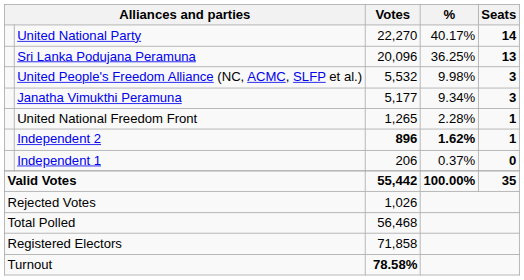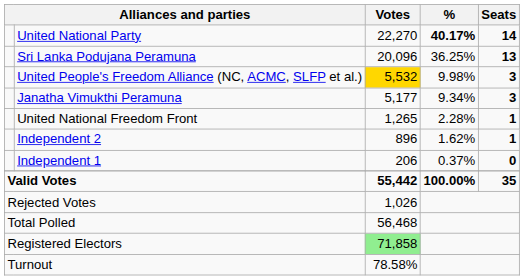United National Party | %: normal -> bold
United People's Freedom Alliance (NC, ACMC, SLFP et al.) | Votes: no background -> gold background
Independent 2 | Votes: bold -> normal
Independent 2 | %: bold -> normal
Registered Electors | Votes: no background -> lightgreen background
Turnout | Votes: bold -> normal
